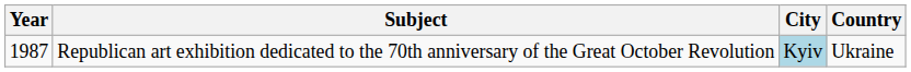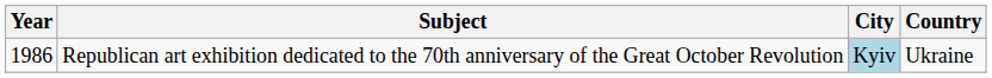row 2 | Year: 1987 -> 1986
